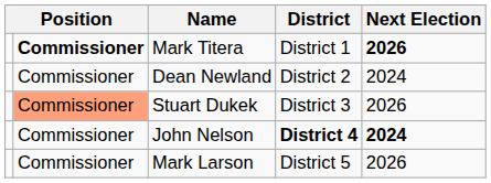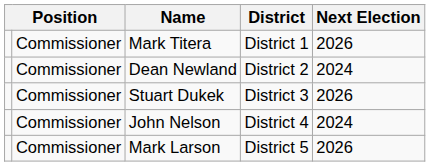Mark Titera | column 2: bold -> normal
Mark Titera | Next Election: bold -> normal
Stuart Dukek | column 2: lightsalmon background -> no background
John Nelson | District: bold -> normal
John Nelson | Next Election: bold -> normal
